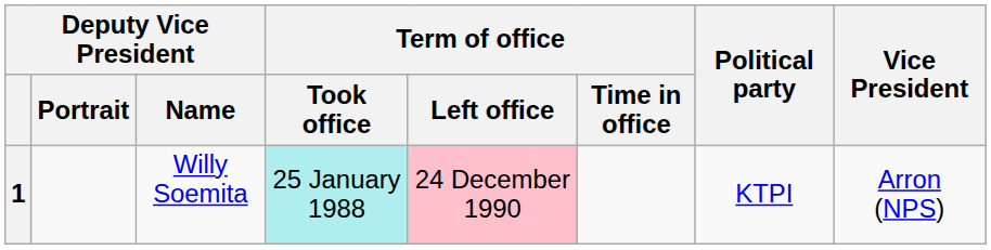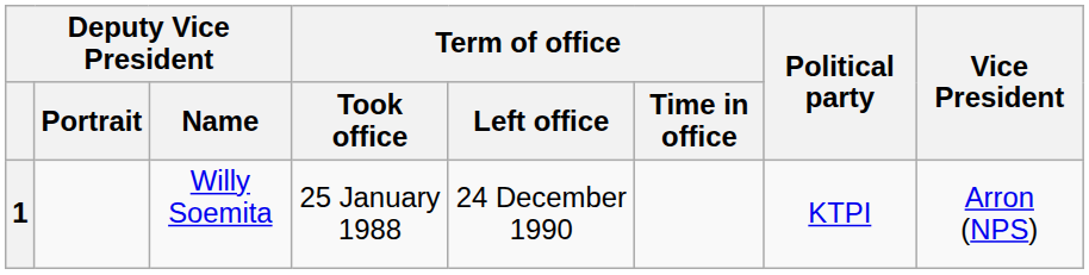1 | Term of office / Took office: paleturquoise background -> no background
1 | Term of office / Left office: pink background -> no background
